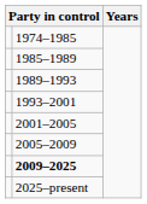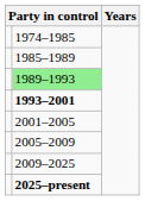1989–1993 | column 2: no background -> lightgreen background
1993–2001 | column 2: normal -> bold
2009–2025 | column 2: bold -> normal
2025–present | column 2: normal -> bold
